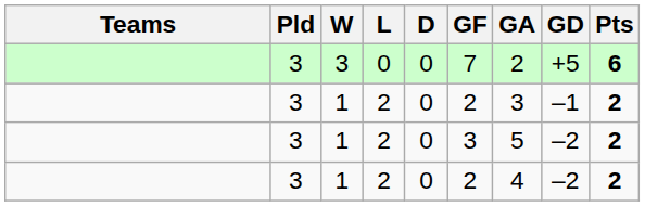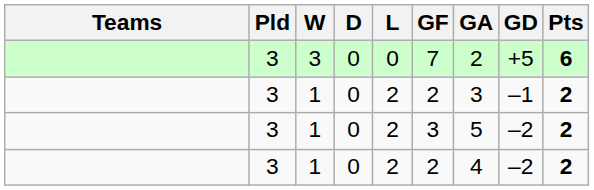columns swapped: D <-> L
